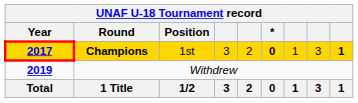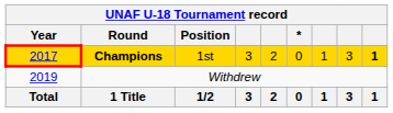Champions | Year: bold -> normal
Champions | *: bold -> normal
Withdrew | Year: bold -> normal
